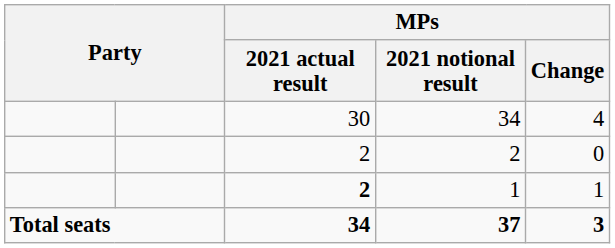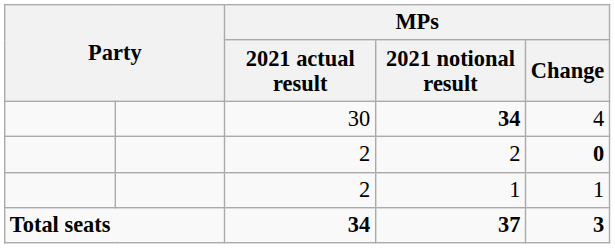row 3 | MPs / 2021 notional result: normal -> bold
row 4 | MPs / Change: normal -> bold
row 5 | MPs / 2021 actual result: bold -> normal
